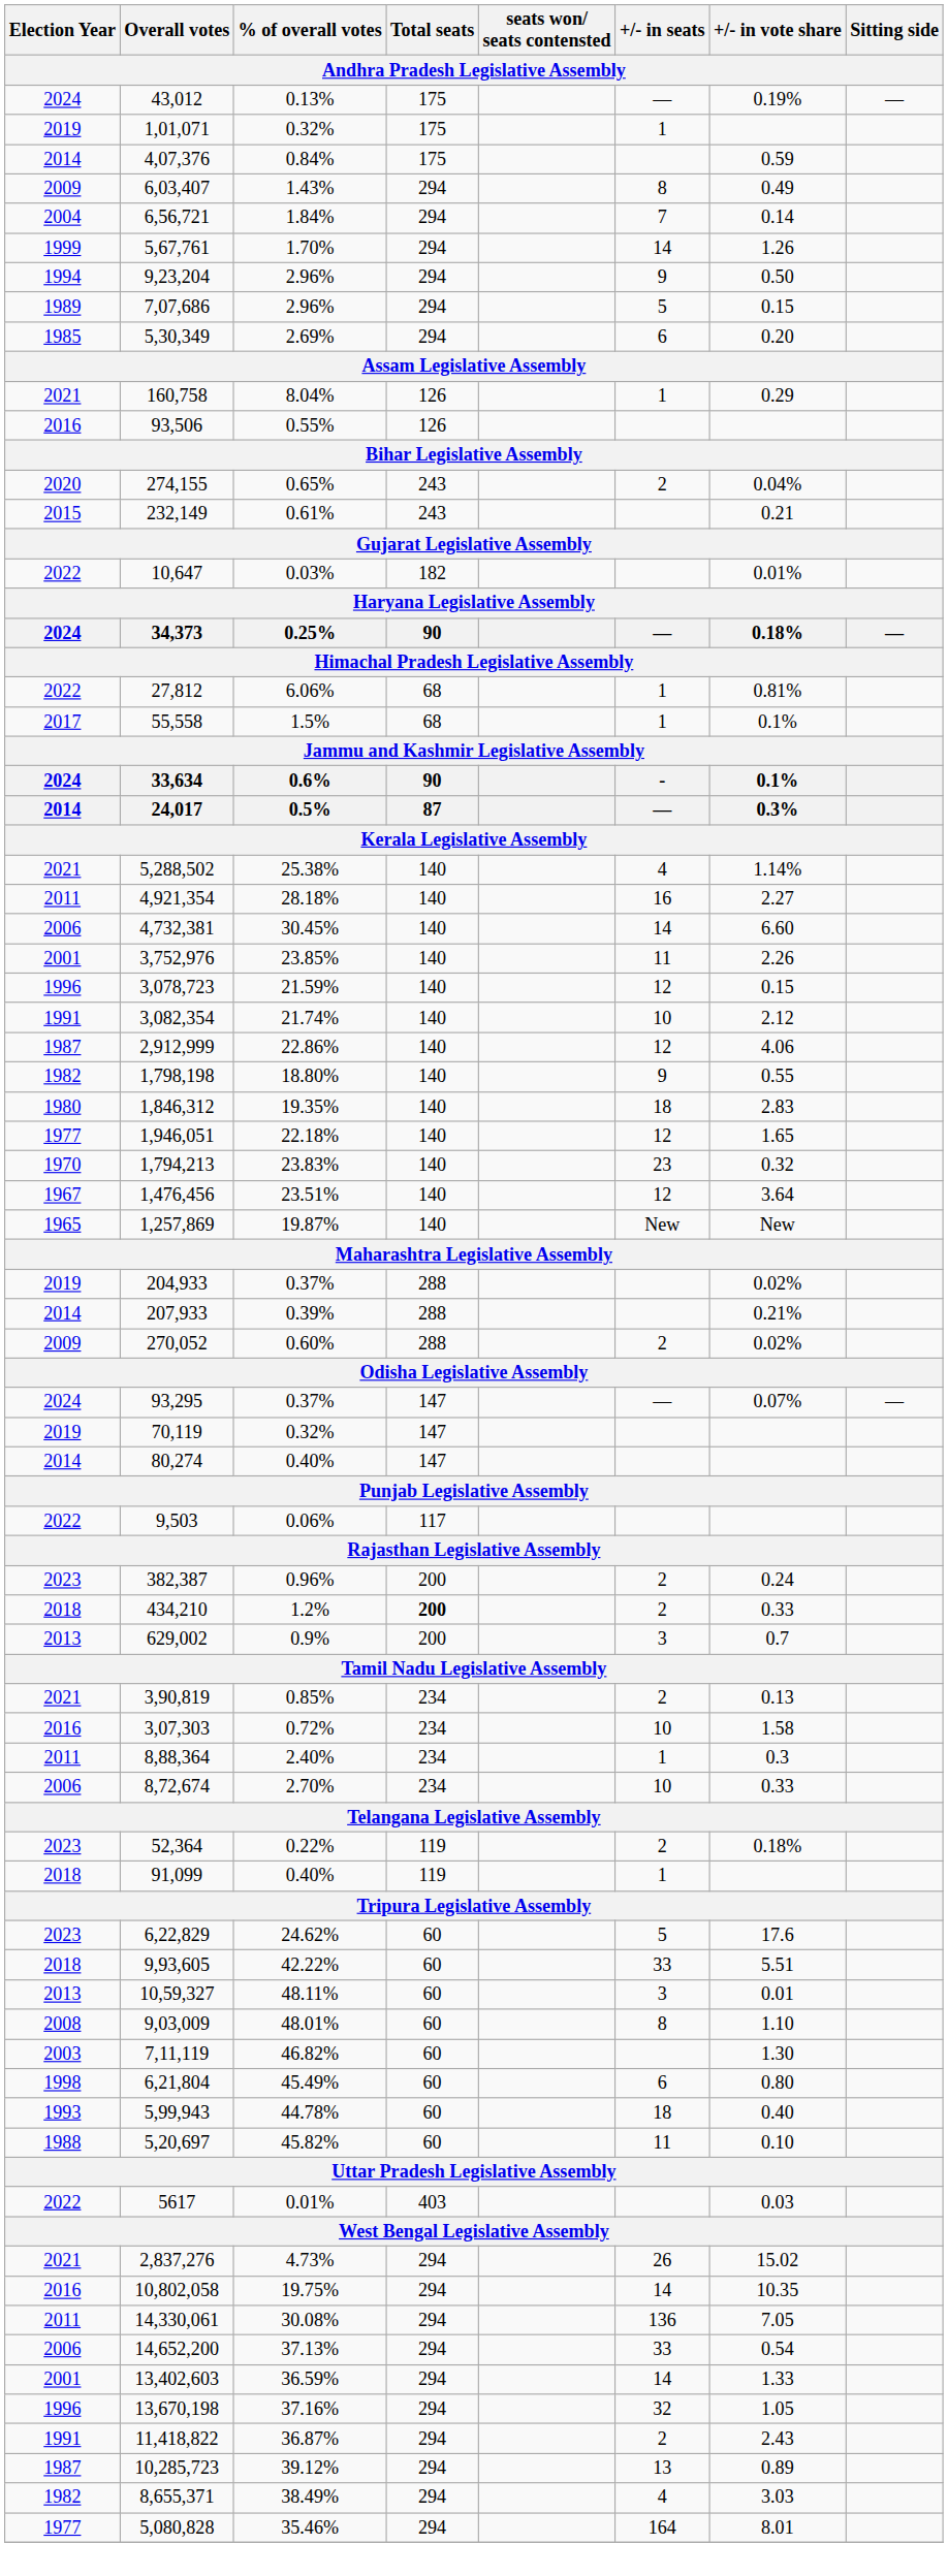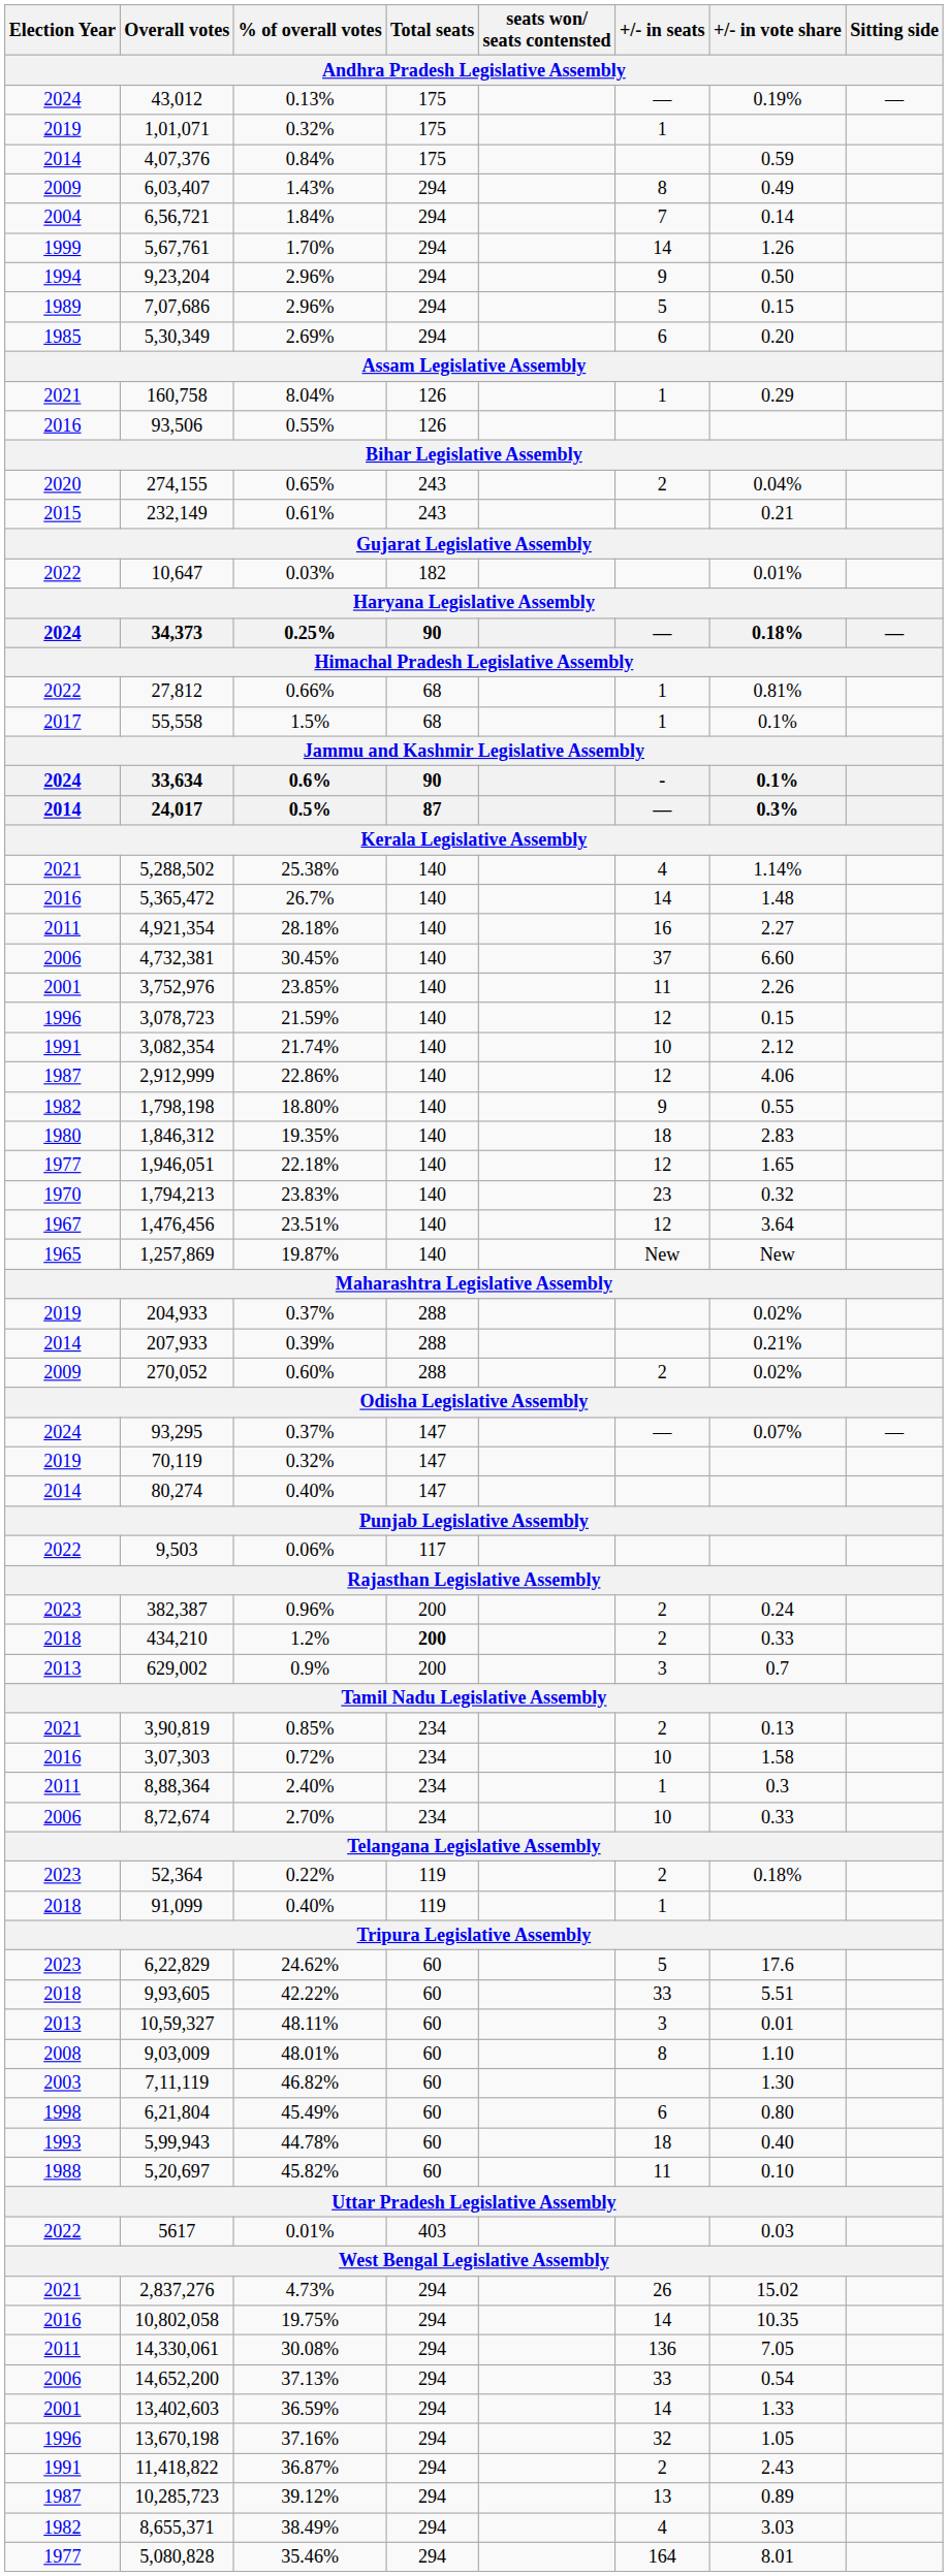27,812 | % of overall votes: 6.06% -> 0.66%
+ row: 2016 | 5,365,472 | 26.7% | 140 | 14 | 1.48
4,732,381 | +/- in seats: 14 -> 37
